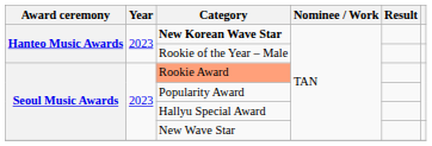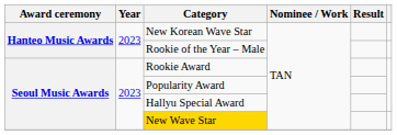New Korean Wave Star | Category: bold -> normal
Rookie Award | Category: lightsalmon background -> no background
New Wave Star | Category: no background -> gold background
